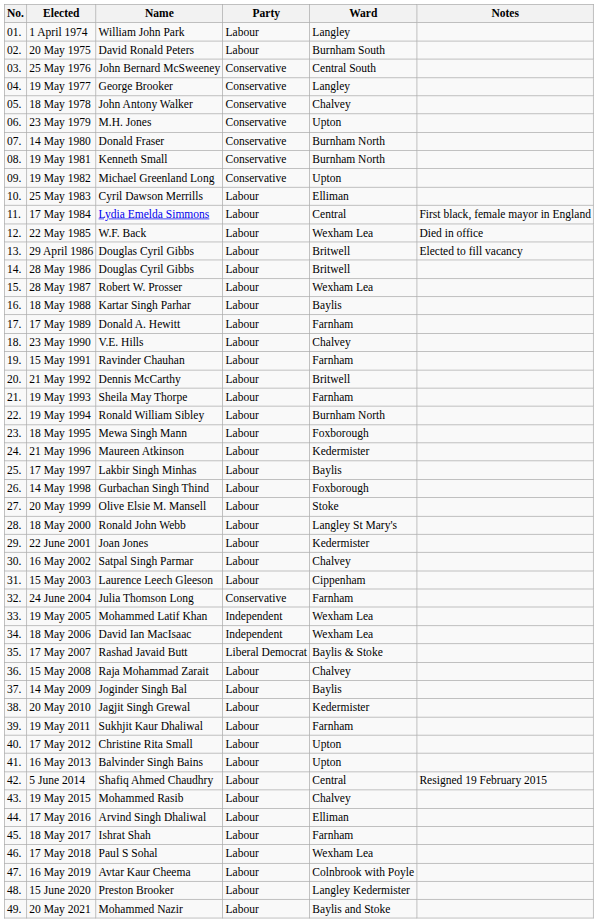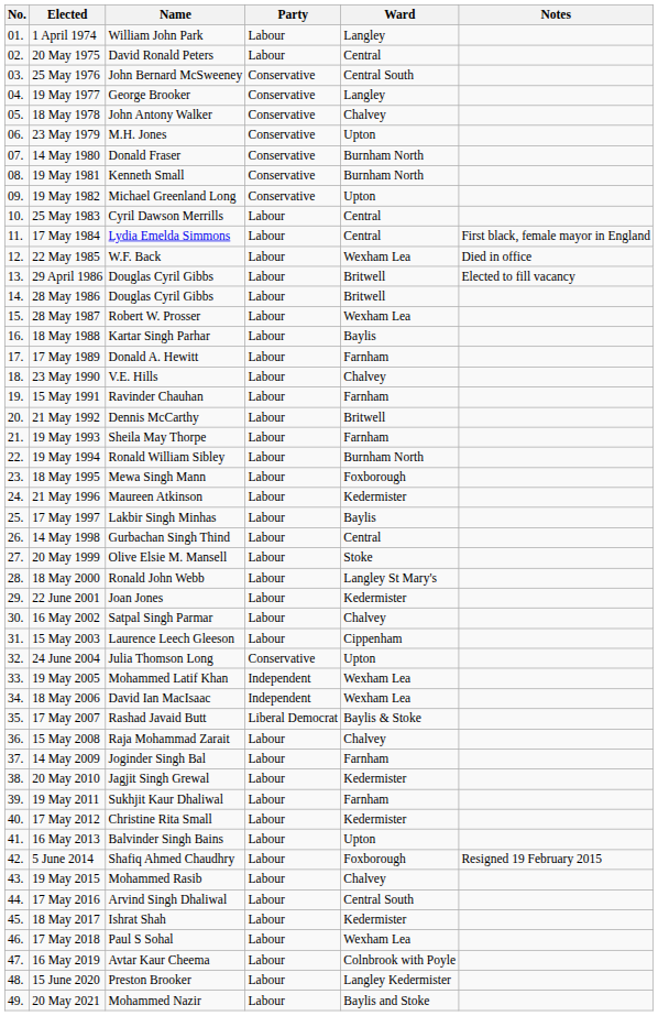20 May 1975 | Ward: Burnham South -> Central
25 May 1983 | Ward: Elliman -> Central
14 May 1998 | Ward: Foxborough -> Central
24 June 2004 | Ward: Farnham -> Upton
14 May 2009 | Ward: Baylis -> Farnham
17 May 2012 | Ward: Upton -> Kedermister
5 June 2014 | Ward: Central -> Foxborough
17 May 2016 | Ward: Elliman -> Central South
18 May 2017 | Ward: Farnham -> Kedermister
